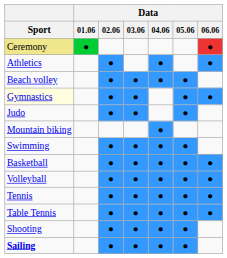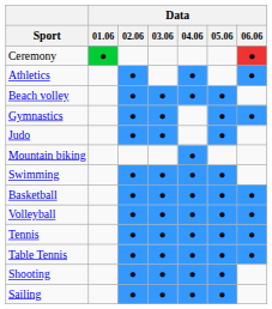Ceremony | Sport: khaki background -> no background
Gymnastics | Sport: lightyellow background -> no background
Sailing | Sport: bold -> normal
